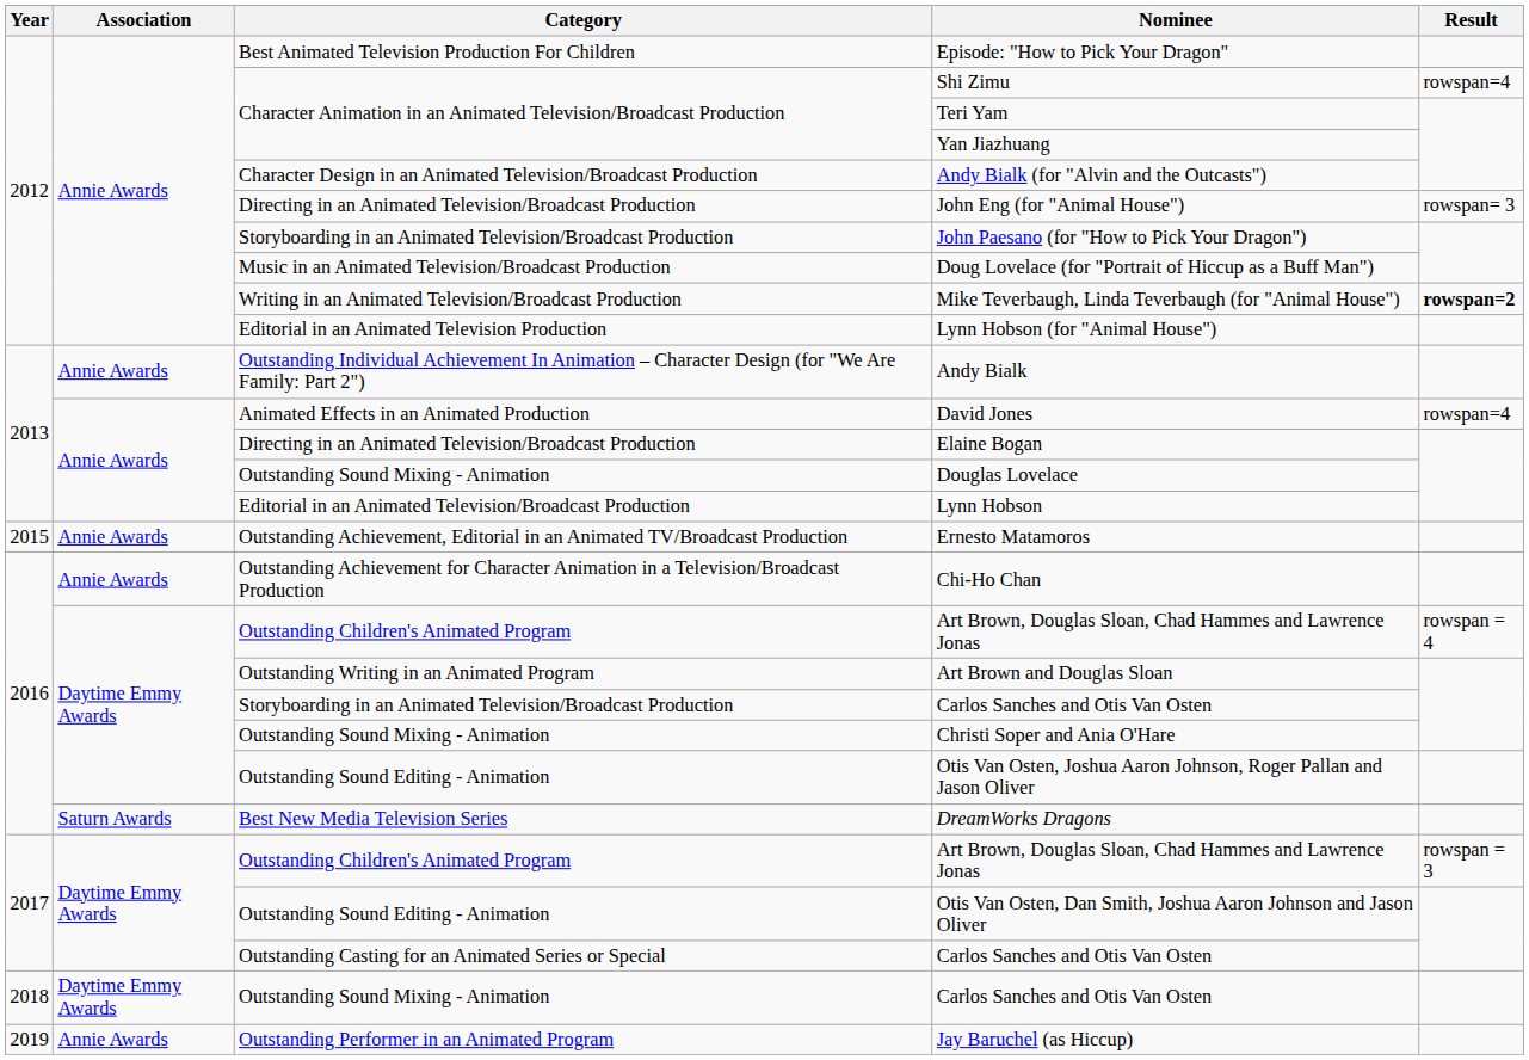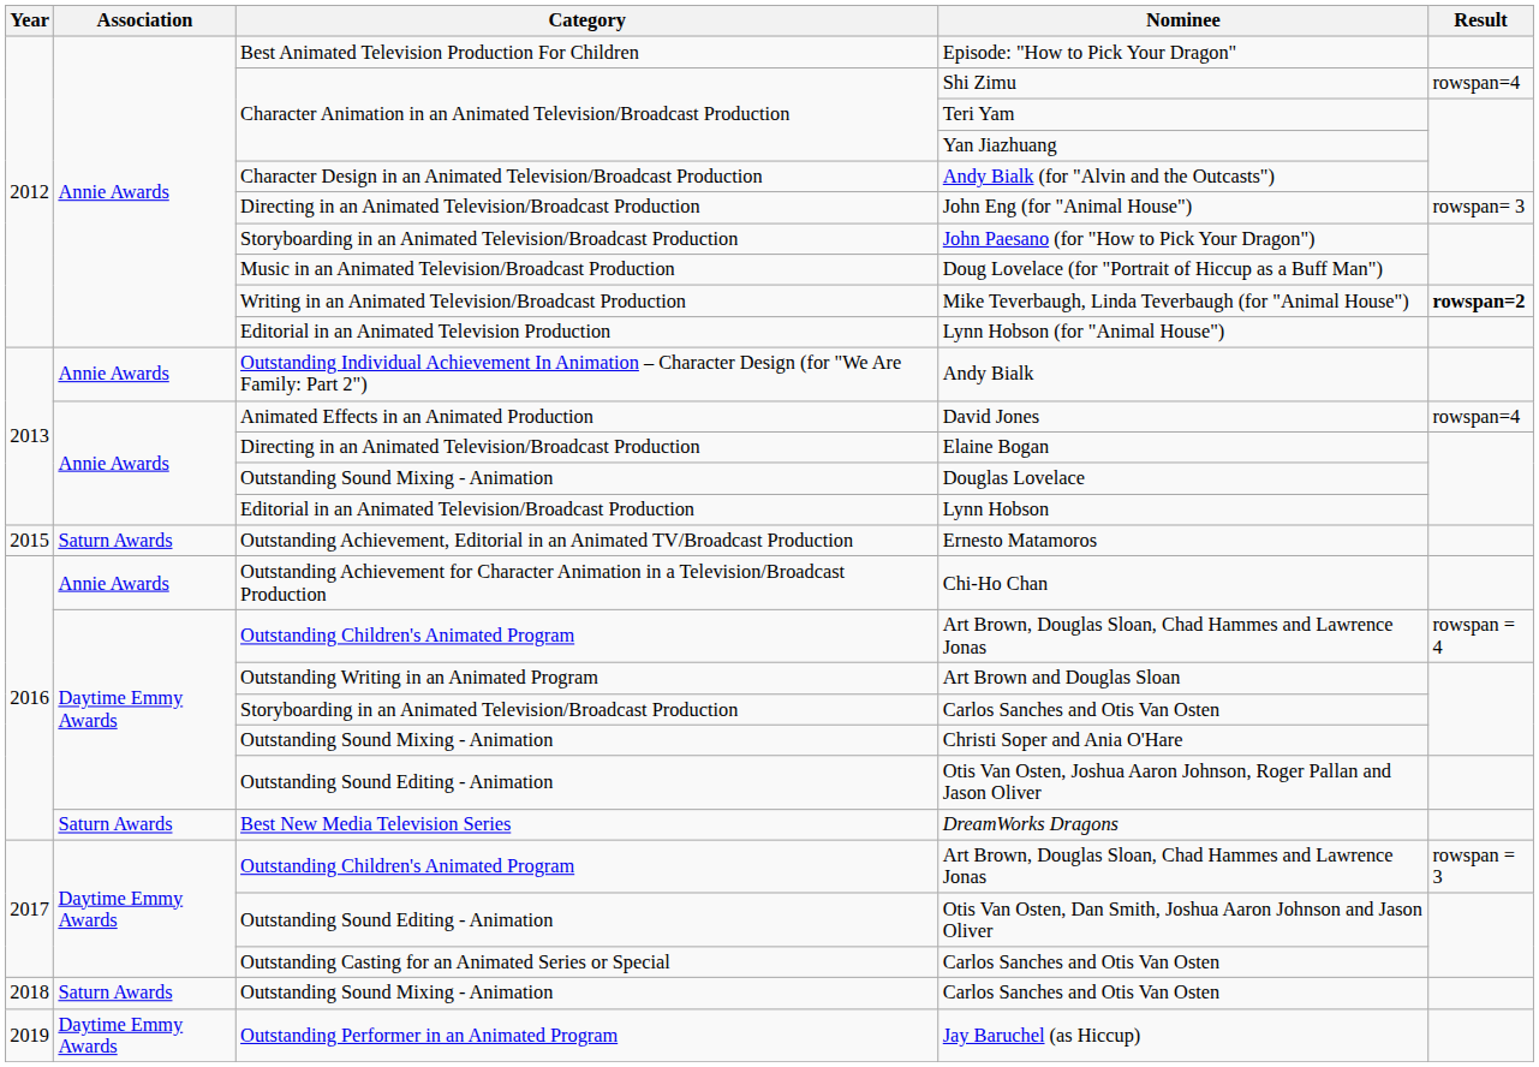Ernesto Matamoros | Association: Annie Awards -> Saturn Awards
2018 / Carlos Sanches and Otis Van Osten | Association: Daytime Emmy Awards -> Saturn Awards
Jay Baruchel (as Hiccup) | Association: Annie Awards -> Daytime Emmy Awards
